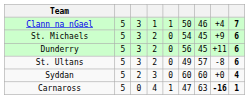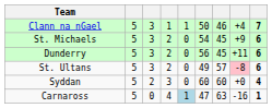St. Ultans | column 8: no background -> pink background
Carnaross | column 5: no background -> lightblue background
Carnaross | column 8: bold -> normal
